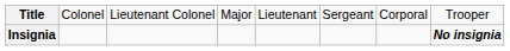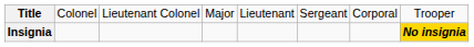Insignia | column 8: no background -> gold background
